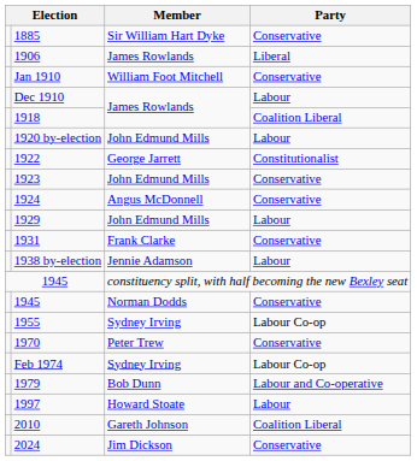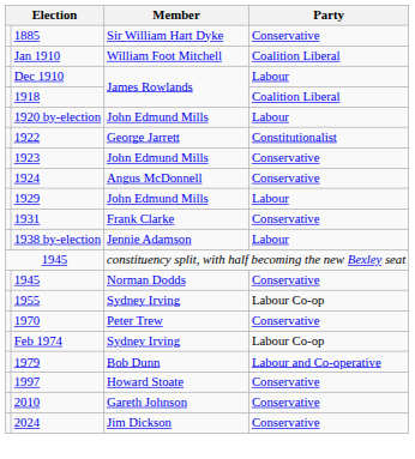- row: 1906 | James Rowlands | Liberal
Jan 1910 | Party: Conservative -> Coalition Liberal
1997 | Party: Labour -> Conservative
2010 | Party: Coalition Liberal -> Conservative
